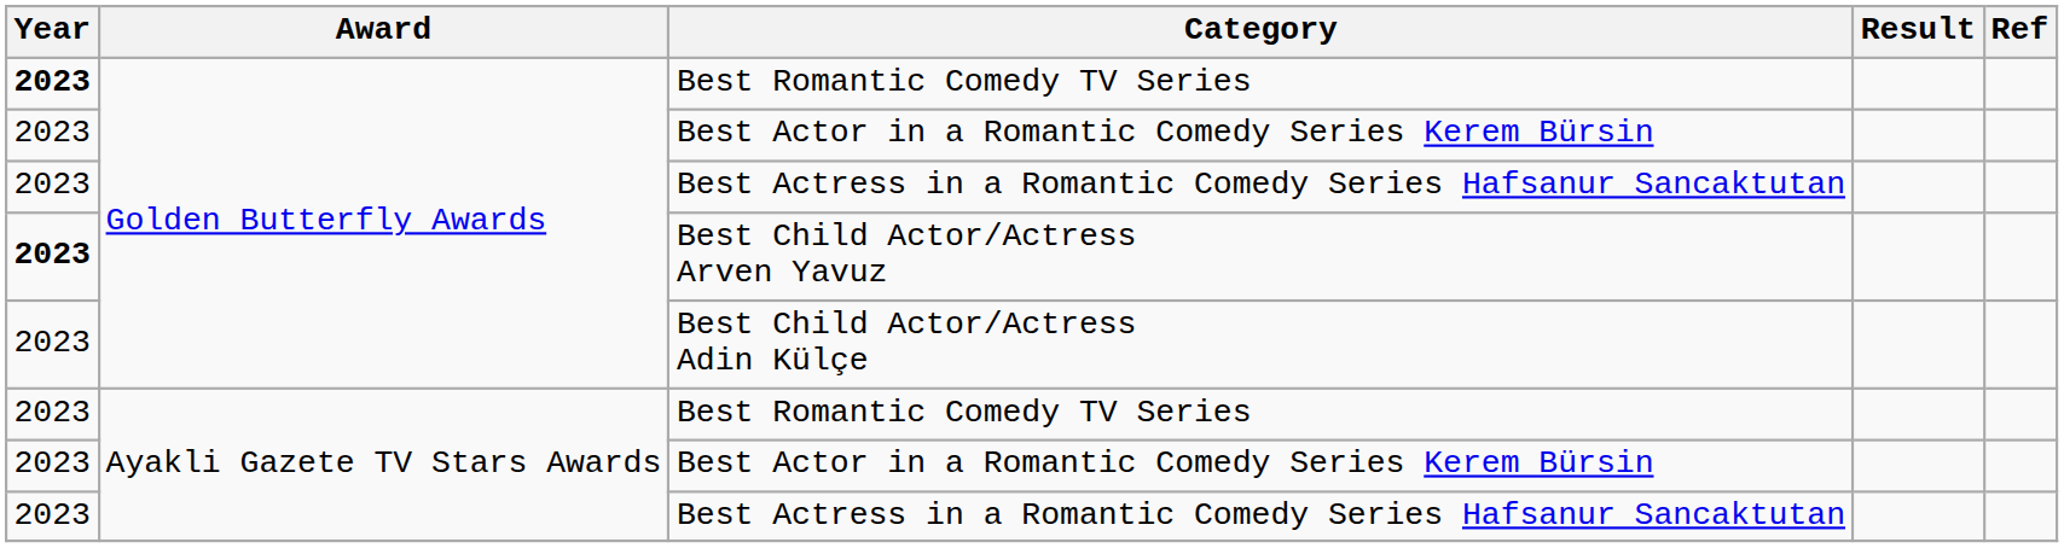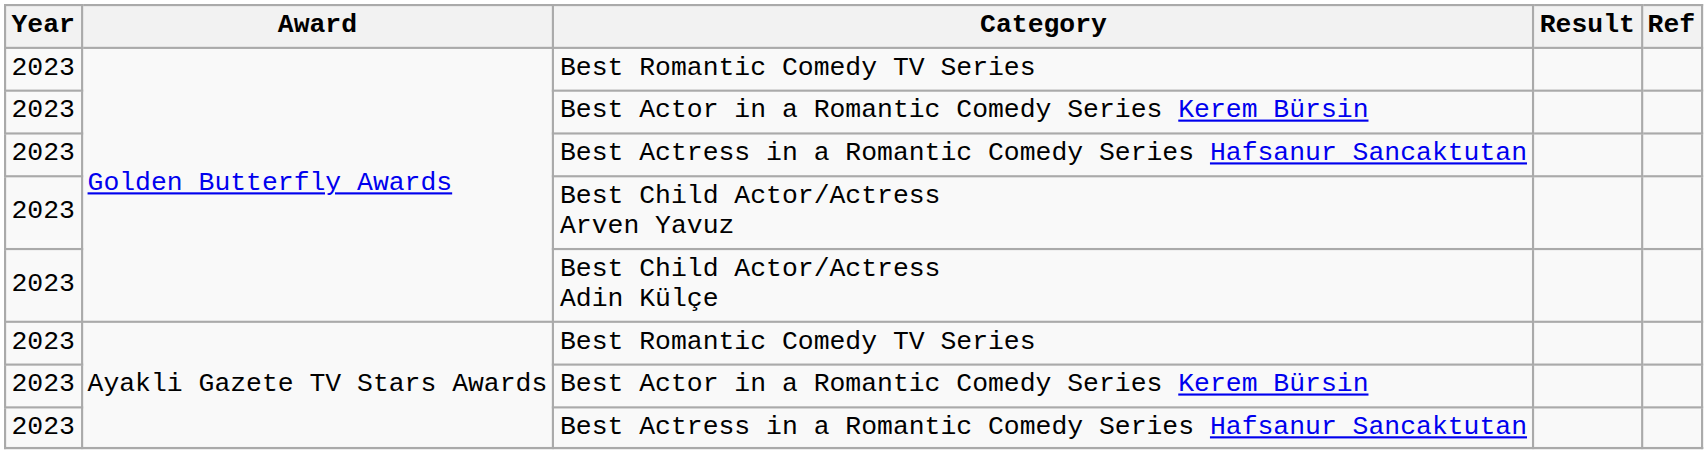Golden Butterfly Awards / Best Romantic Comedy TV Series | Year: bold -> normal
Best Child Actor/Actress Arven Yavuz | Year: bold -> normal
